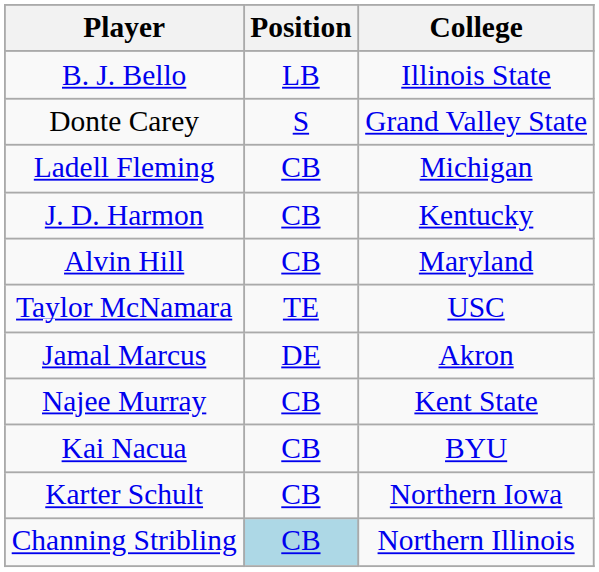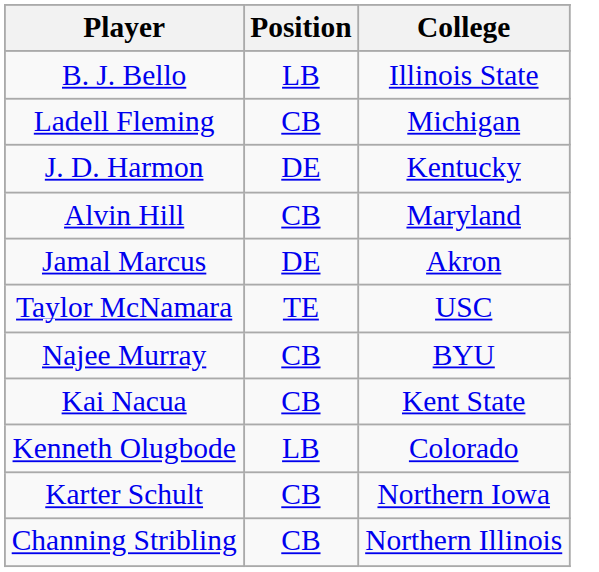- row: Donte Carey | S | Grand Valley State
J. D. Harmon | Position: CB -> DE
rows swapped: Jamal Marcus <-> Taylor McNamara
Najee Murray | College: Kent State -> BYU
Kai Nacua | College: BYU -> Kent State
+ row: Kenneth Olugbode | LB | Colorado
Channing Stribling | Position: lightblue background -> no background
